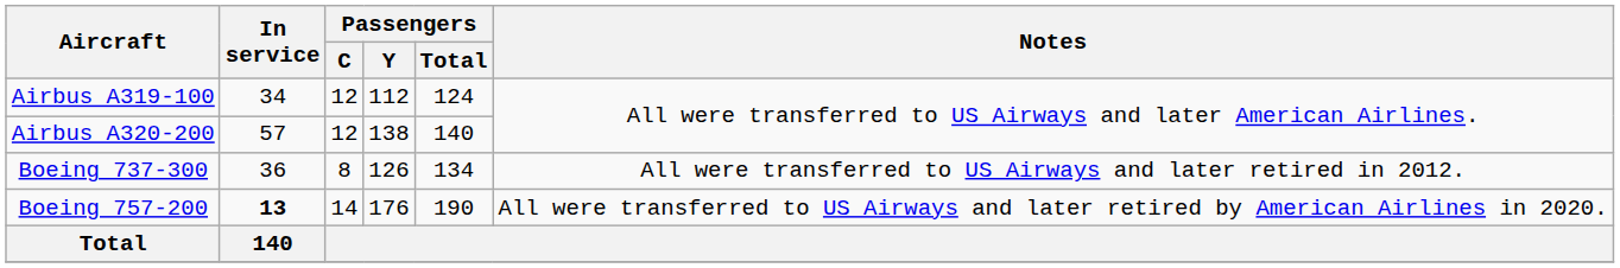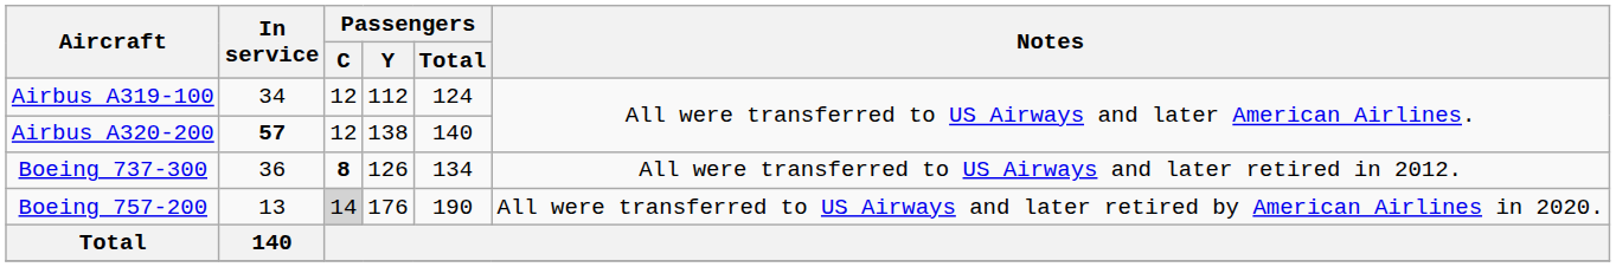Airbus A320-200 | In service: normal -> bold
Boeing 737-300 | Passengers / C: normal -> bold
Boeing 757-200 | In service: bold -> normal
Boeing 757-200 | Passengers / C: no background -> lightgrey background
